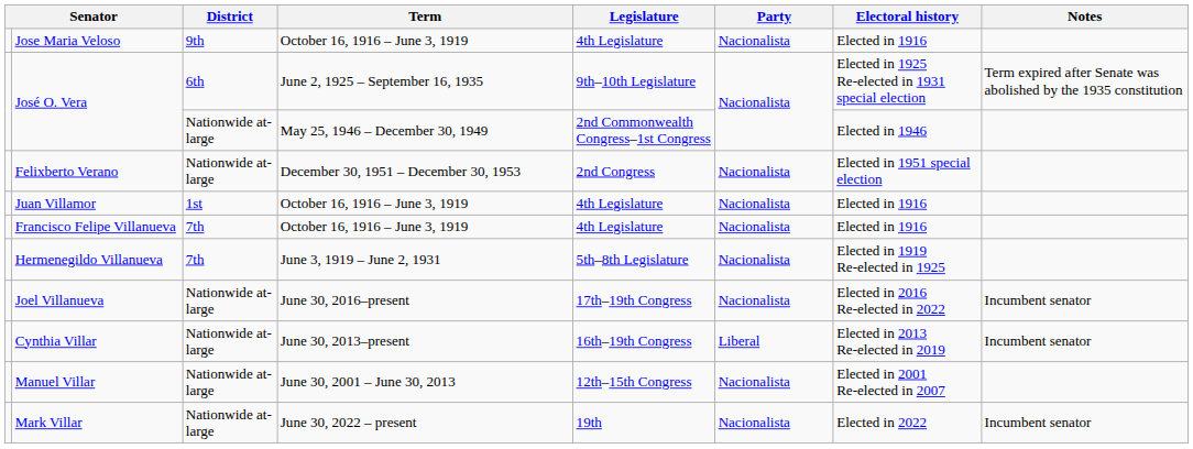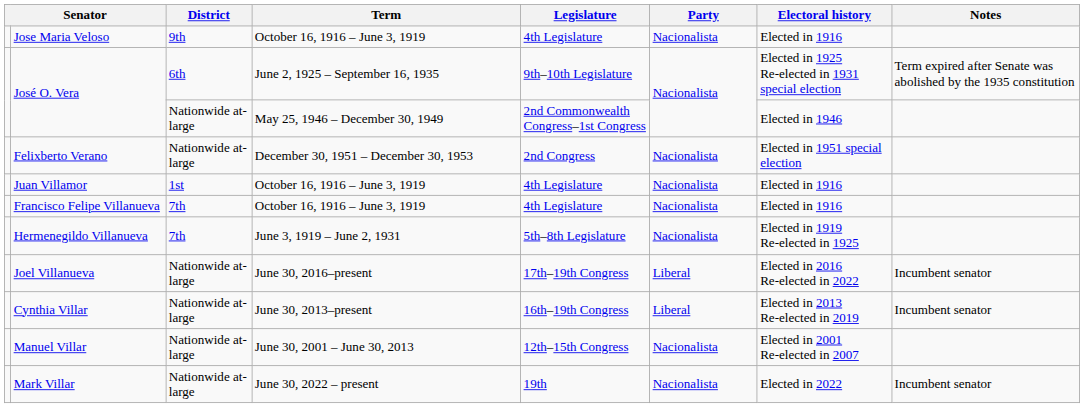Joel Villanueva | Party: Nacionalista -> Liberal
